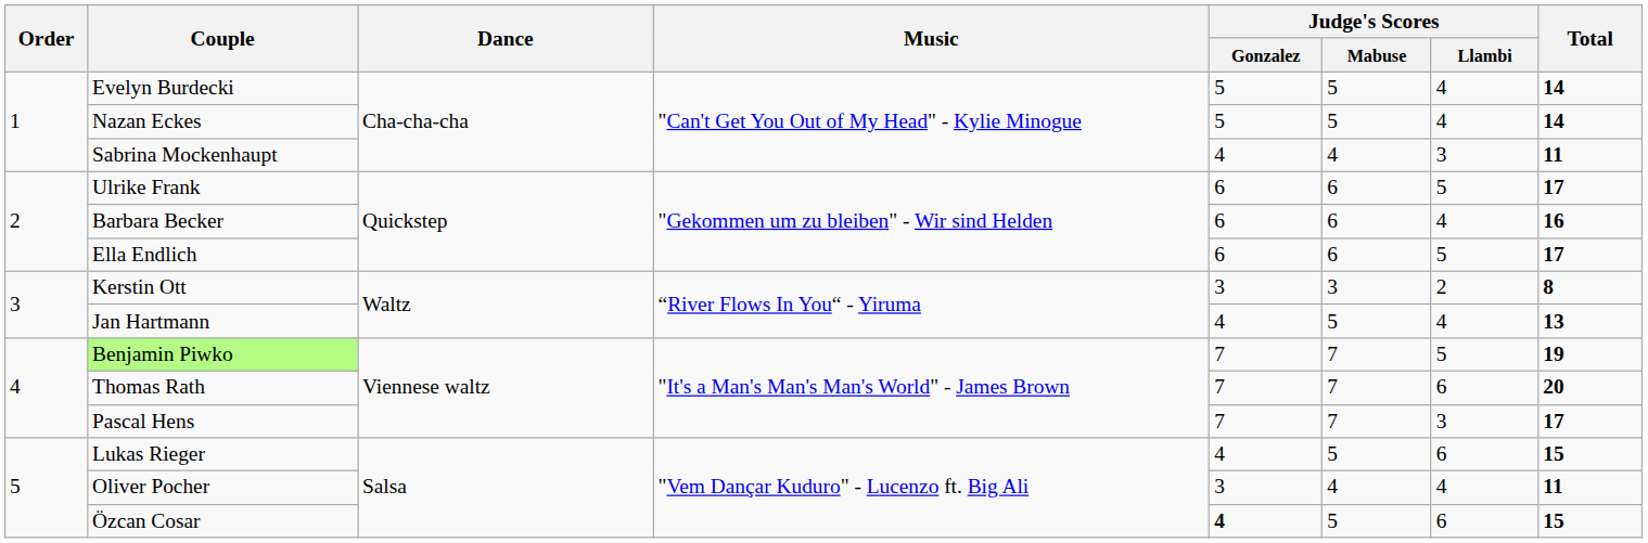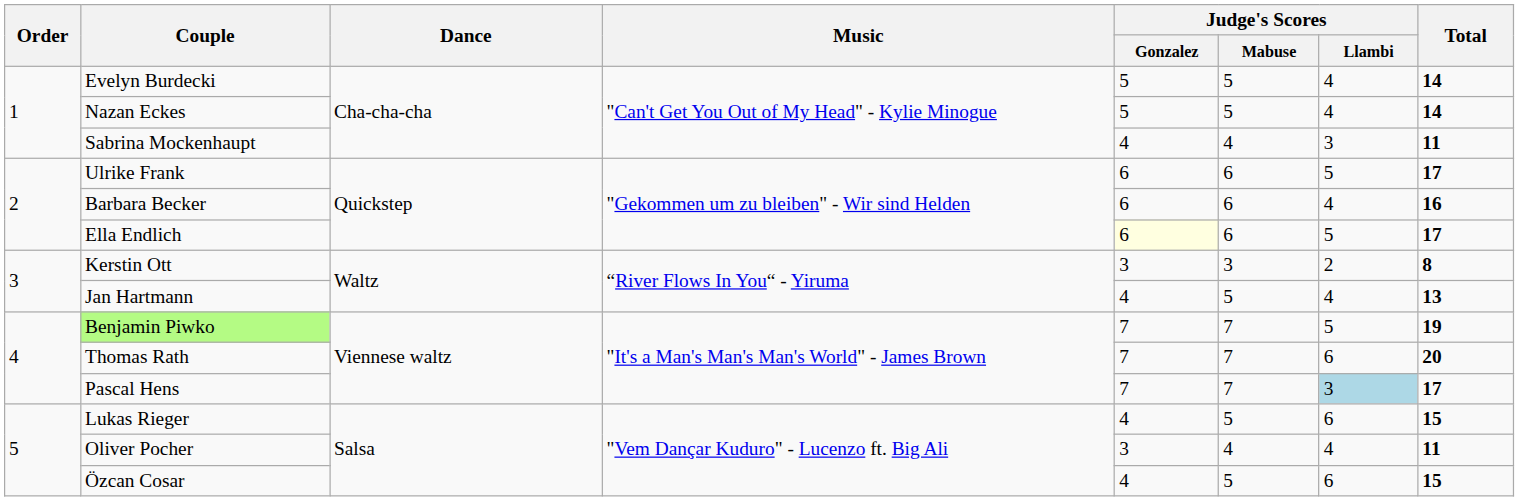Ella Endlich | Judge's Scores / Gonzalez: no background -> lightyellow background
Pascal Hens | Judge's Scores / Llambi: no background -> lightblue background
Özcan Cosar | Judge's Scores / Gonzalez: bold -> normal
